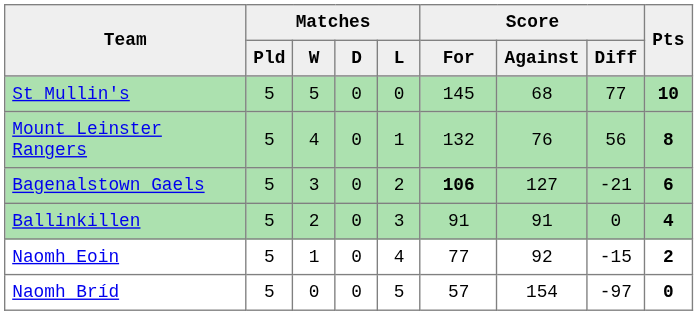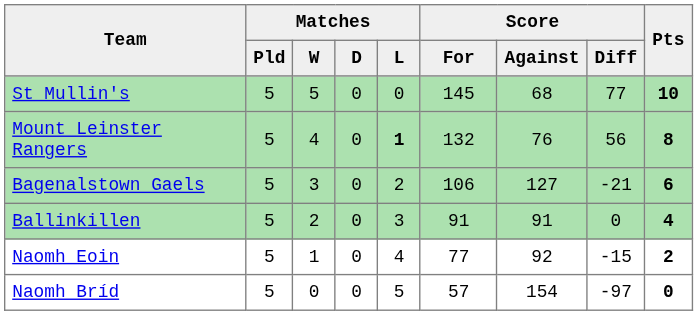Mount Leinster Rangers | Matches / L: normal -> bold
Bagenalstown Gaels | Score / For: bold -> normal
